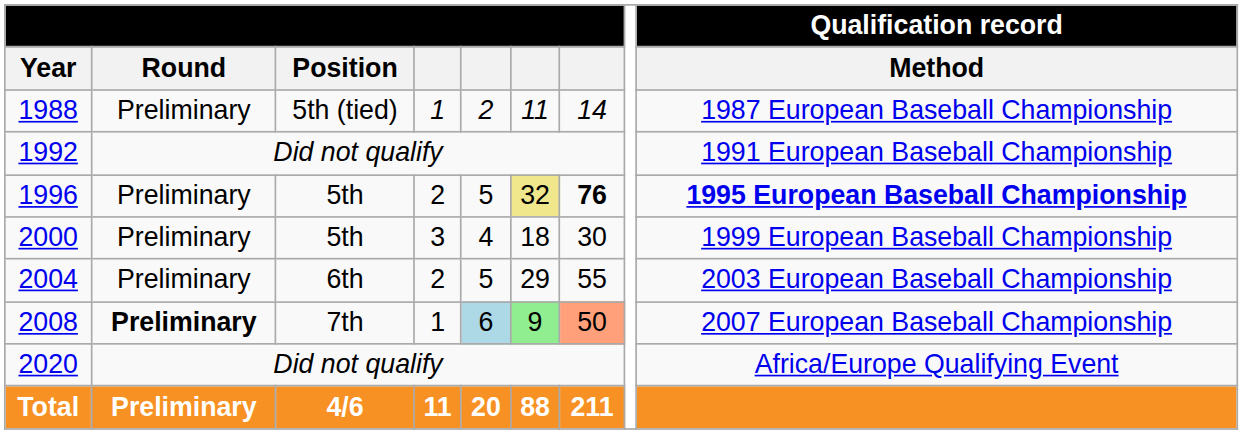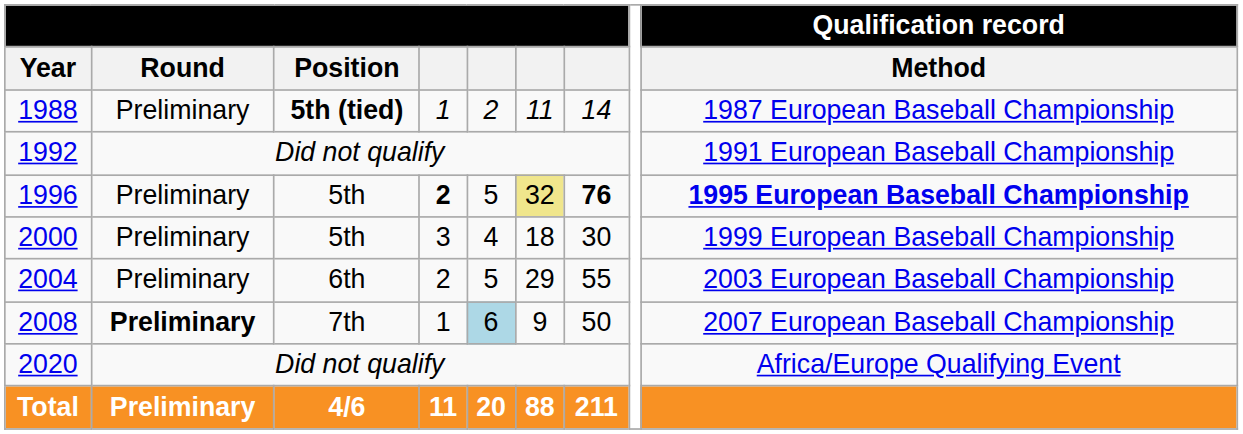1988 | Position: normal -> bold
1996 | column 4: normal -> bold
2008 | column 6: lightgreen background -> no background
2008 | column 7: lightsalmon background -> no background
